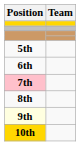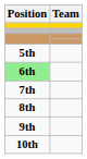row 7 | Position: no background -> lightgreen background
row 8 | Position: pink background -> no background
row 10 | Position: lightyellow background -> no background
row 11 | Position: gold background -> no background
